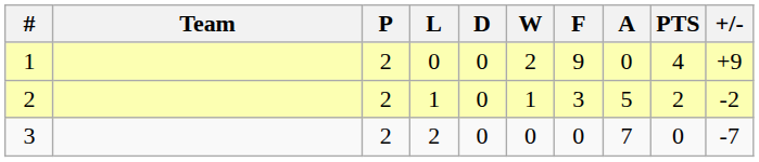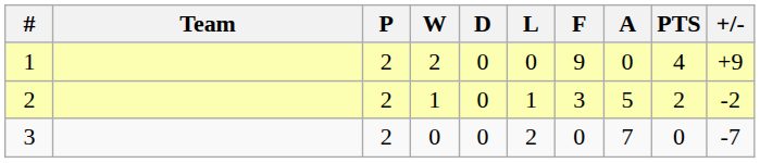columns swapped: W <-> L
